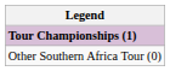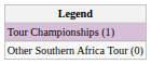row 2 | column 1: bold -> normal
